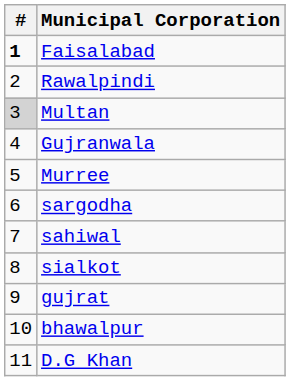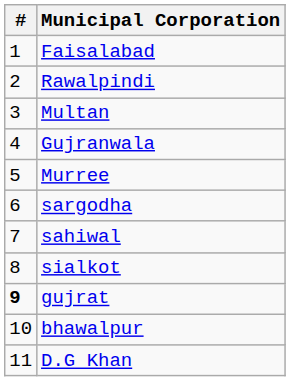Faisalabad | #: bold -> normal
Multan | #: lightgrey background -> no background
gujrat | #: normal -> bold
